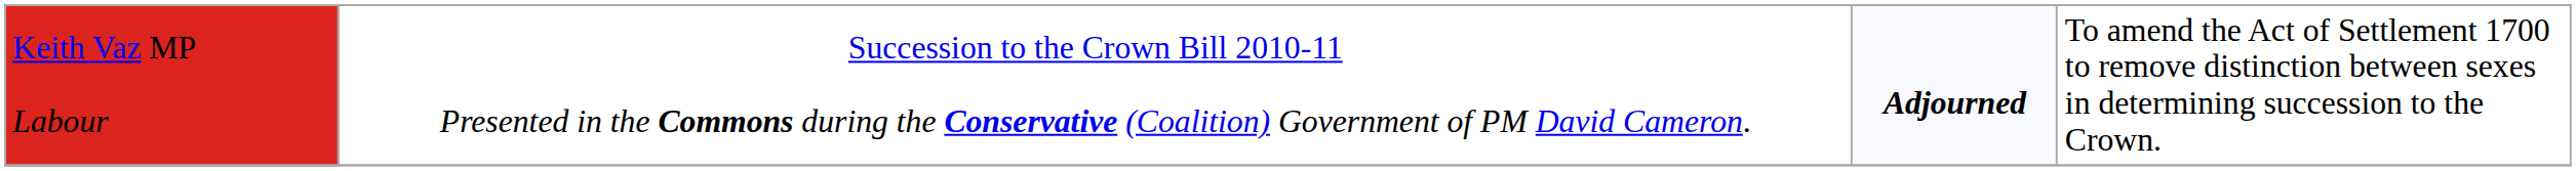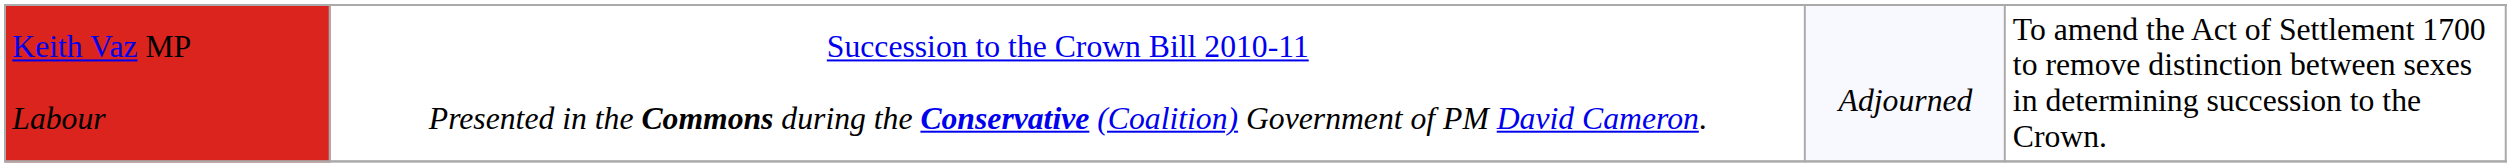Keith Vaz MP Labour | column 3: bold -> normal
